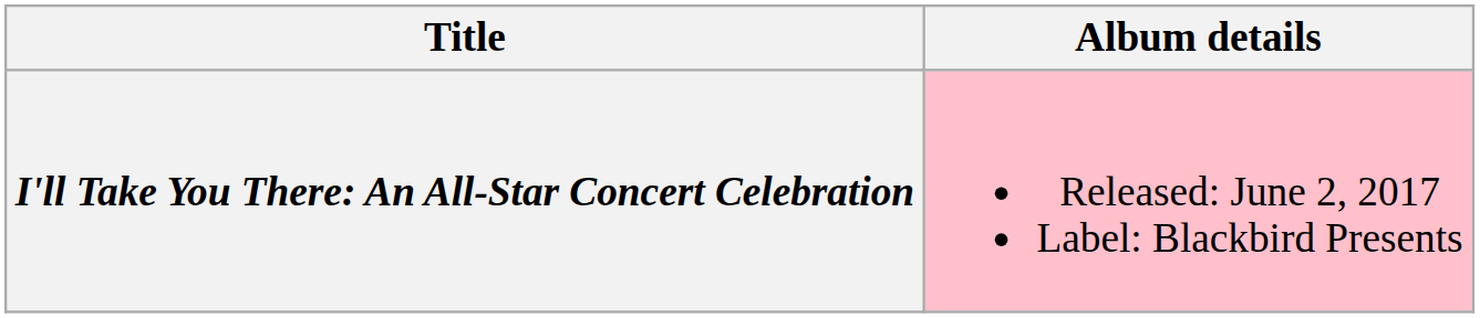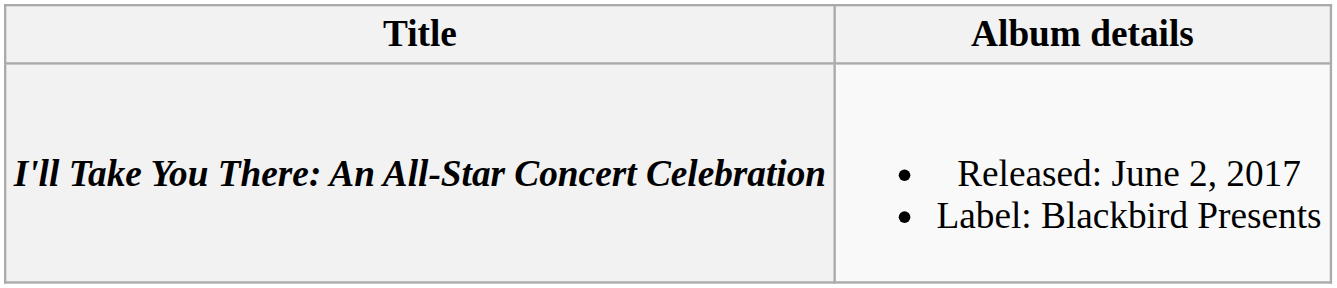row 2 | Album details: pink background -> no background
